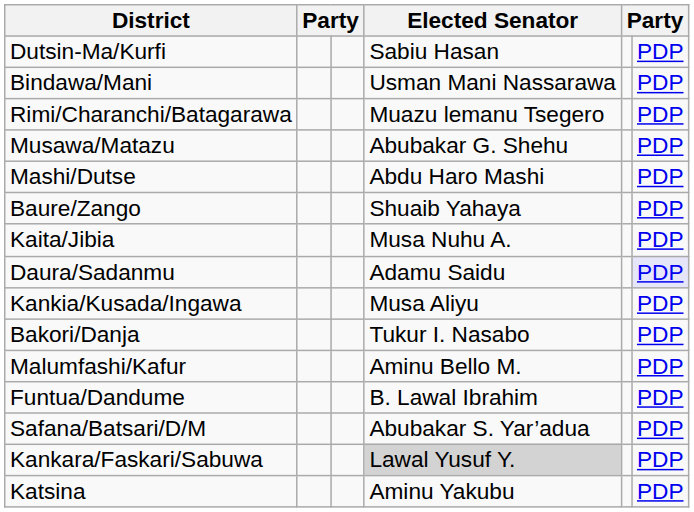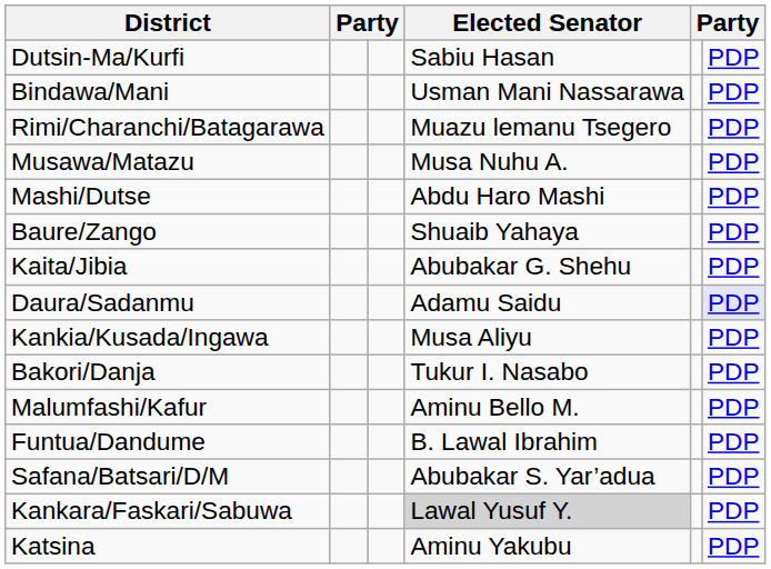Musawa/Matazu | Elected Senator: Abubakar G. Shehu -> Musa Nuhu A.
Kaita/Jibia | Elected Senator: Musa Nuhu A. -> Abubakar G. Shehu
